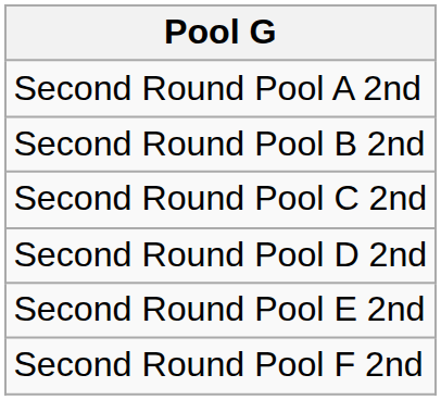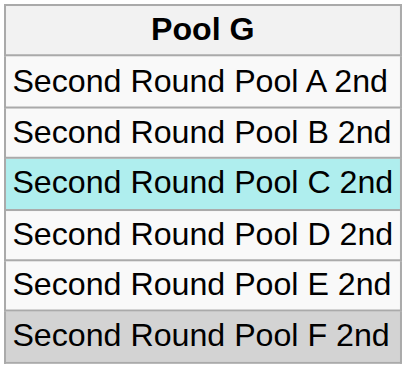row 4 | column 1: no background -> paleturquoise background
row 7 | column 1: no background -> lightgrey background
